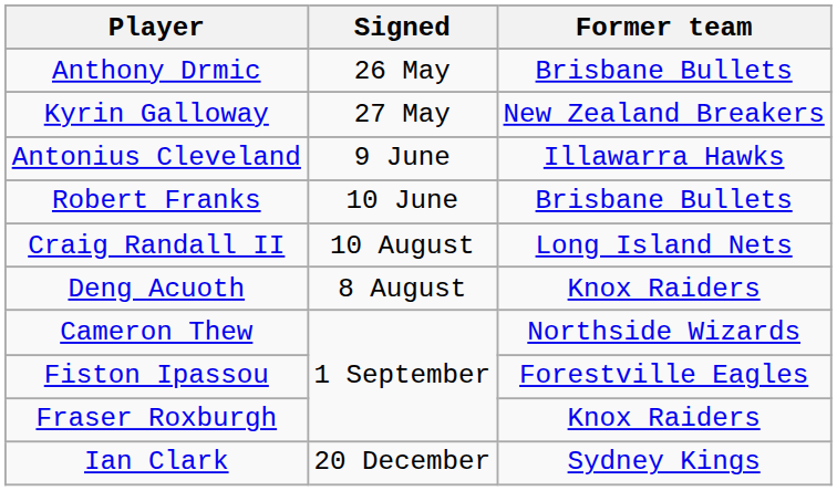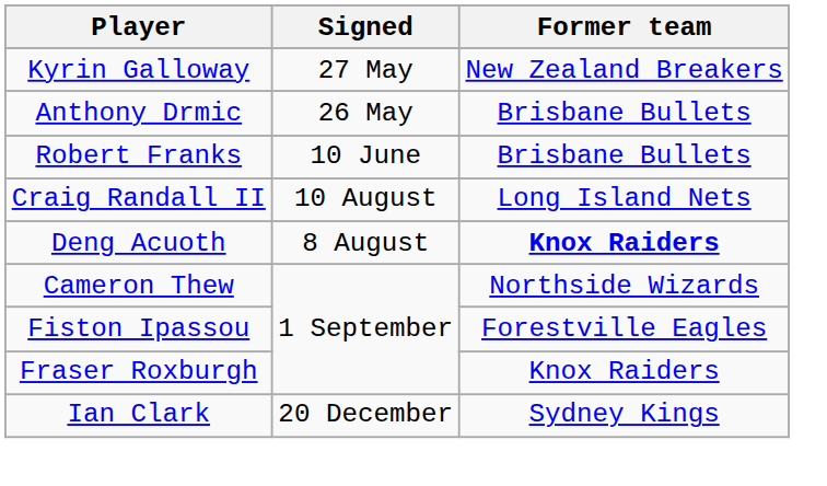rows swapped: Anthony Drmic <-> Kyrin Galloway
- row: Antonius Cleveland | 9 June | Illawarra Hawks
Deng Acuoth | Former team: normal -> bold
